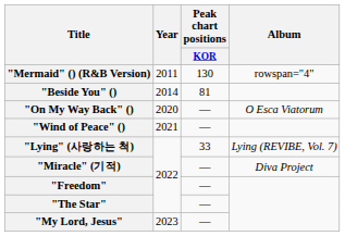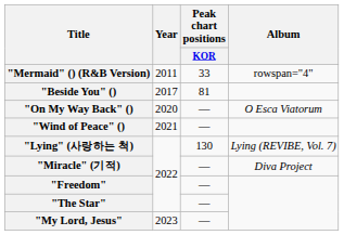"Mermaid" () (R&B Version) | Peak chart positions / KOR: 130 -> 33
"Beside You" () | Year: 2014 -> 2017
"Lying" (사랑하는 척) | Peak chart positions / KOR: 33 -> 130
